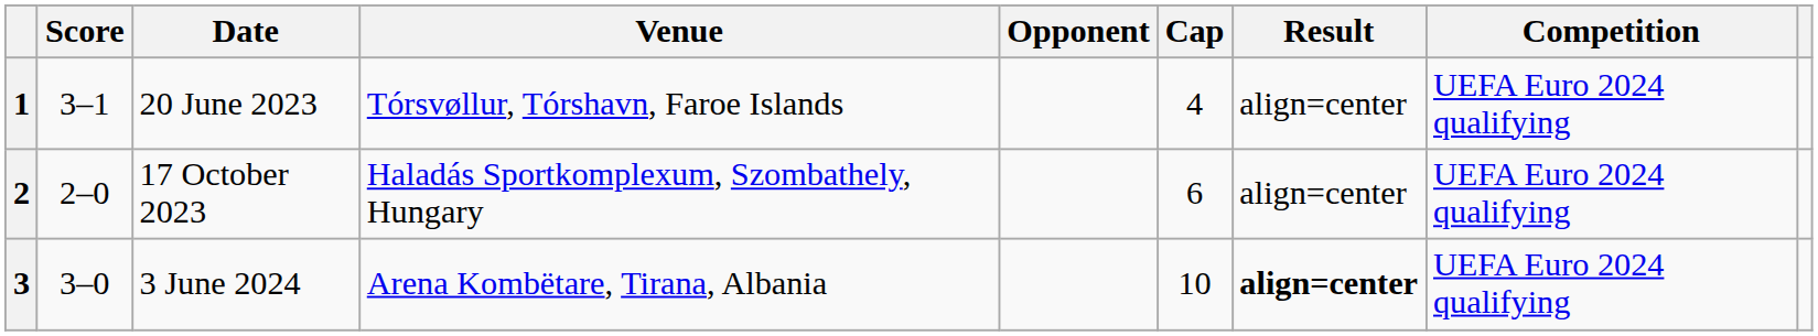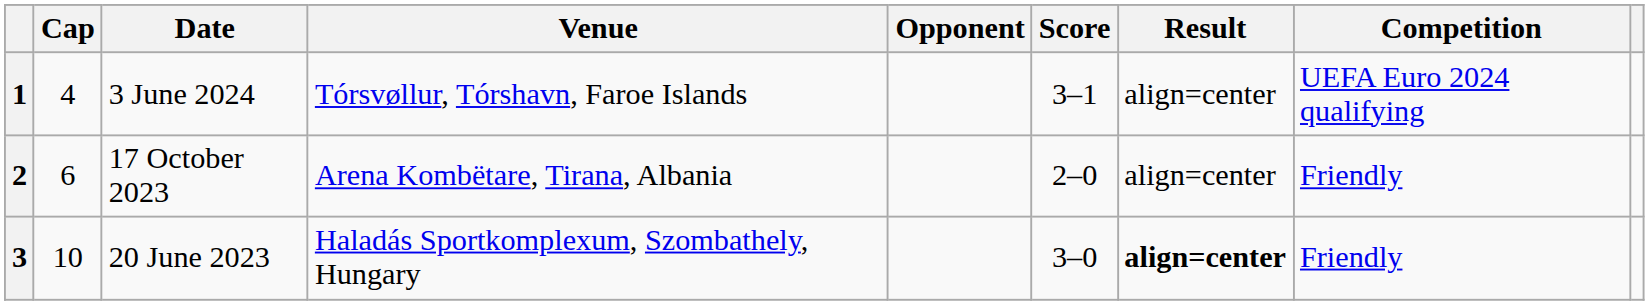columns swapped: Cap <-> Score
1 | Date: 20 June 2023 -> 3 June 2024
2 | Venue: Haladás Sportkomplexum, Szombathely, Hungary -> Arena Kombëtare, Tirana, Albania
2 | Competition: UEFA Euro 2024 qualifying -> Friendly
3 | Date: 3 June 2024 -> 20 June 2023
3 | Venue: Arena Kombëtare, Tirana, Albania -> Haladás Sportkomplexum, Szombathely, Hungary
3 | Competition: UEFA Euro 2024 qualifying -> Friendly
